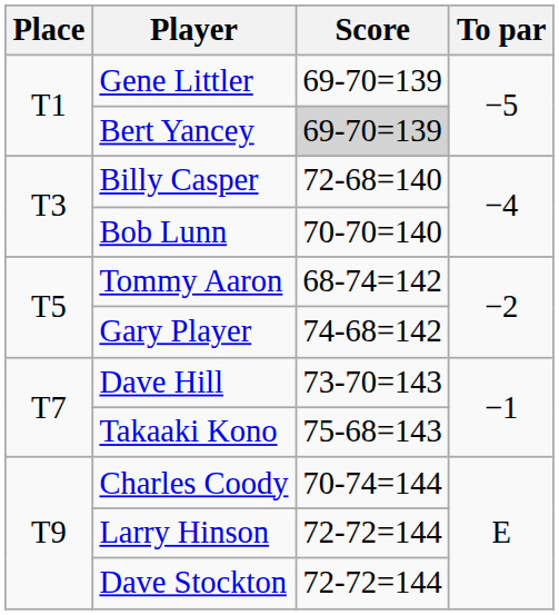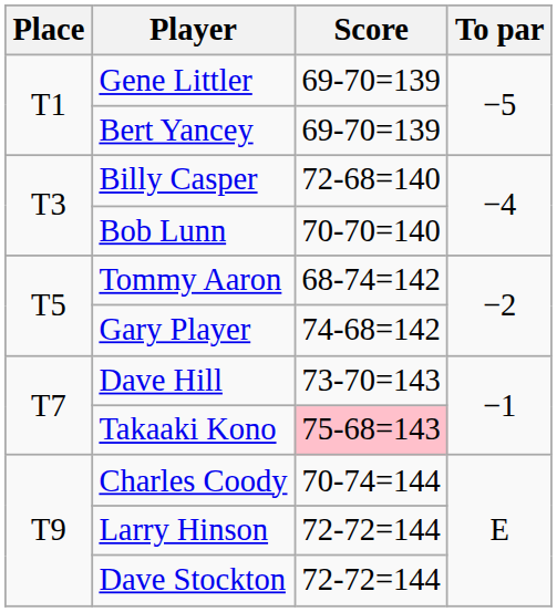Bert Yancey | Score: lightgrey background -> no background
Takaaki Kono | Score: no background -> pink background
